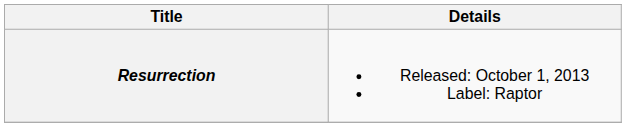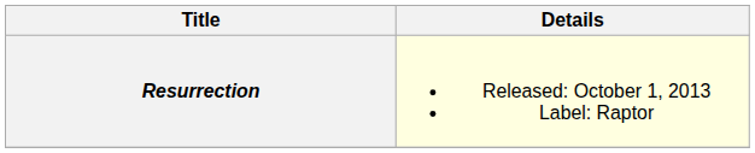Resurrection | Details: no background -> lightyellow background
